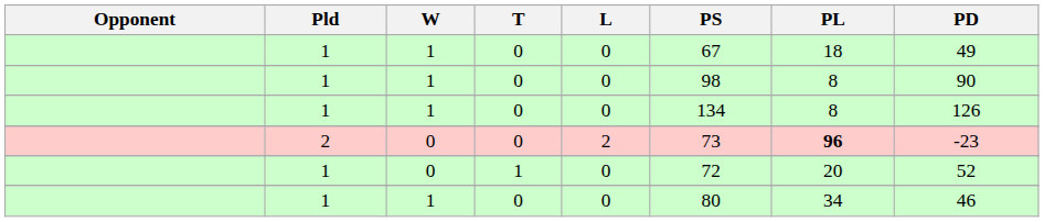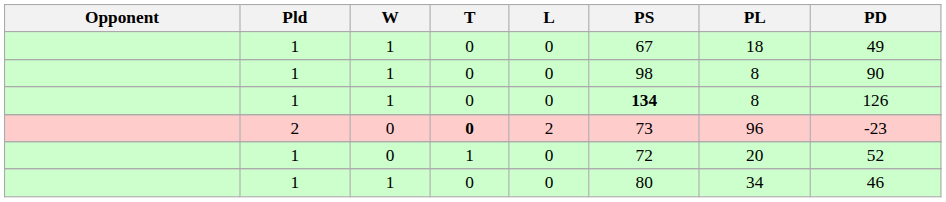row 4 | PS: normal -> bold
row 5 | T: normal -> bold
row 5 | PL: bold -> normal
